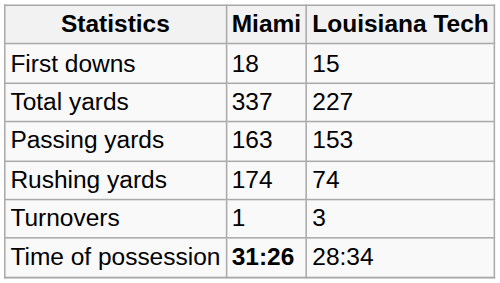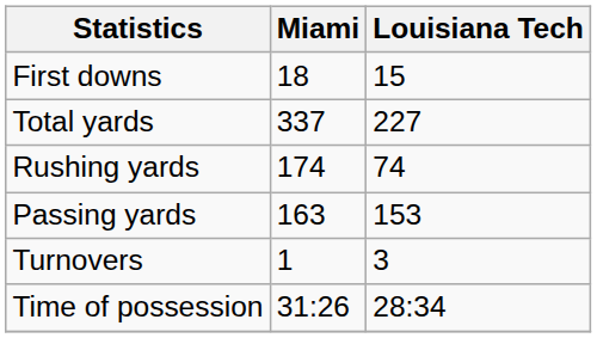rows swapped: Rushing yards <-> Passing yards
Time of possession | Miami: bold -> normal
